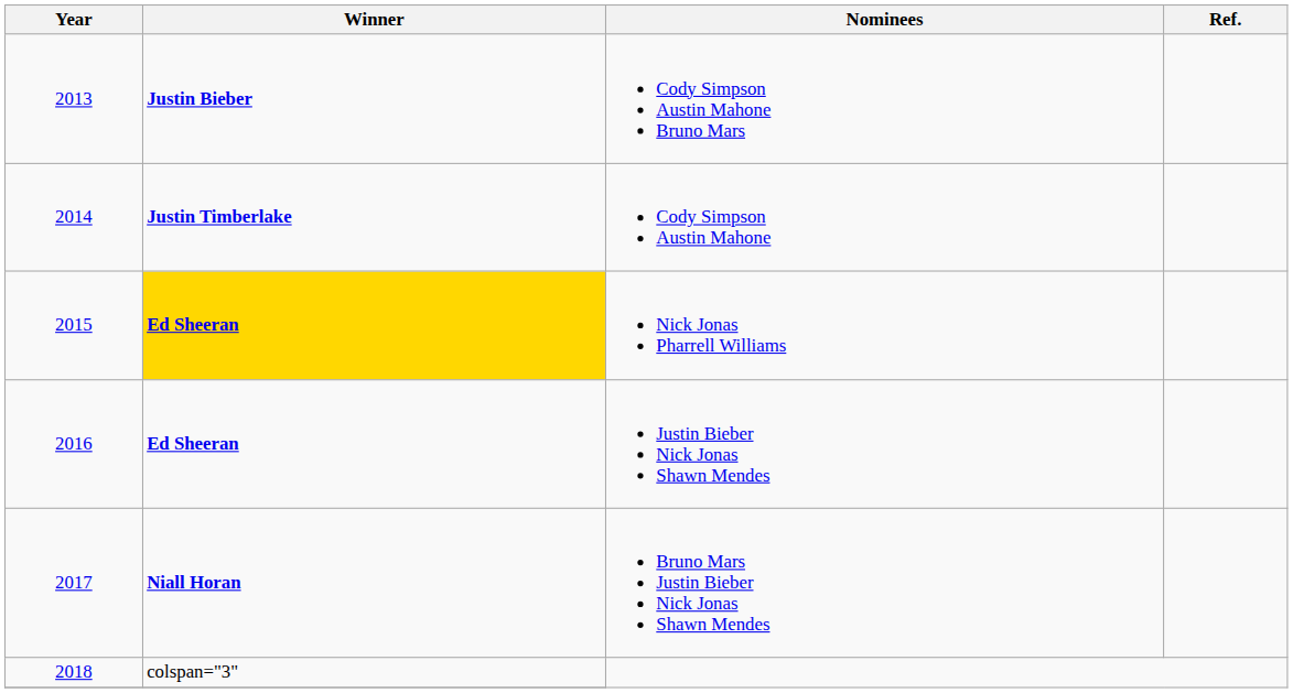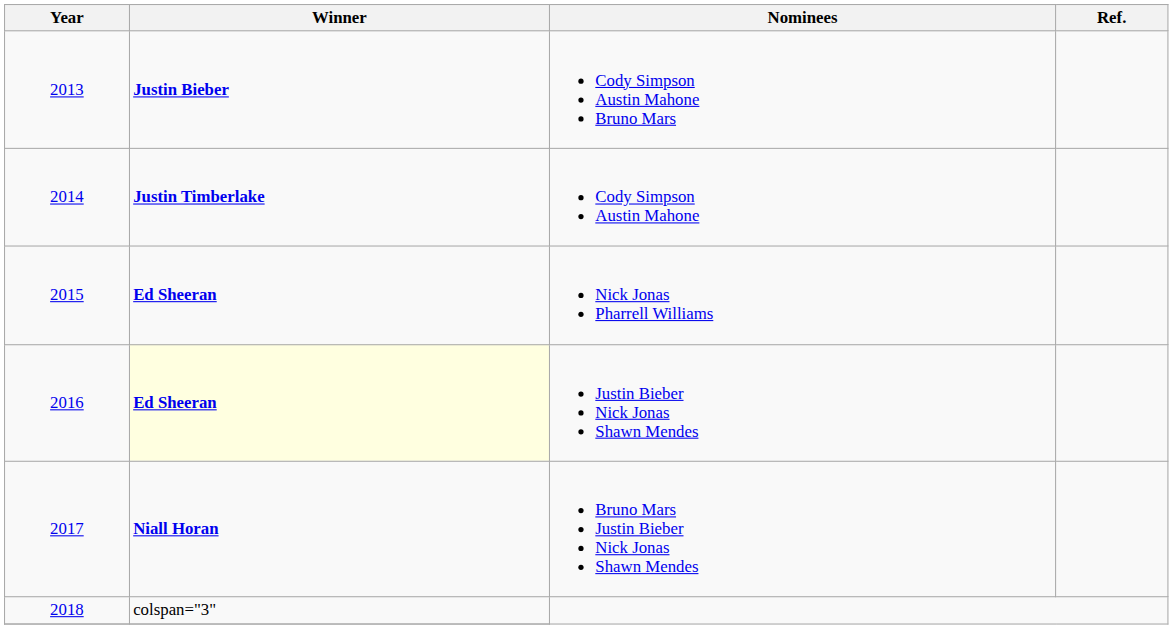Nick Jonas Pharrell Williams | Winner: gold background -> no background
Justin Bieber Nick Jonas Shawn Mendes | Winner: no background -> lightyellow background
